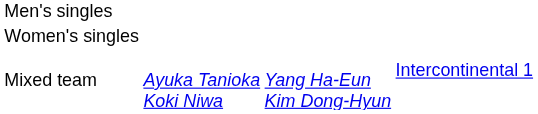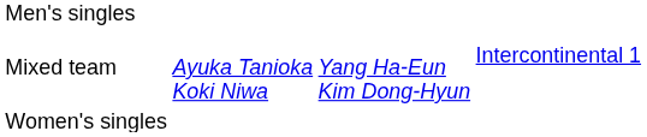rows swapped: Women's singles <-> Mixed team
